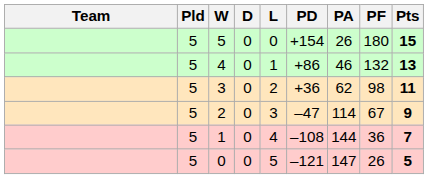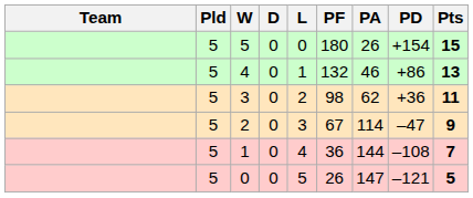columns swapped: PF <-> PD
